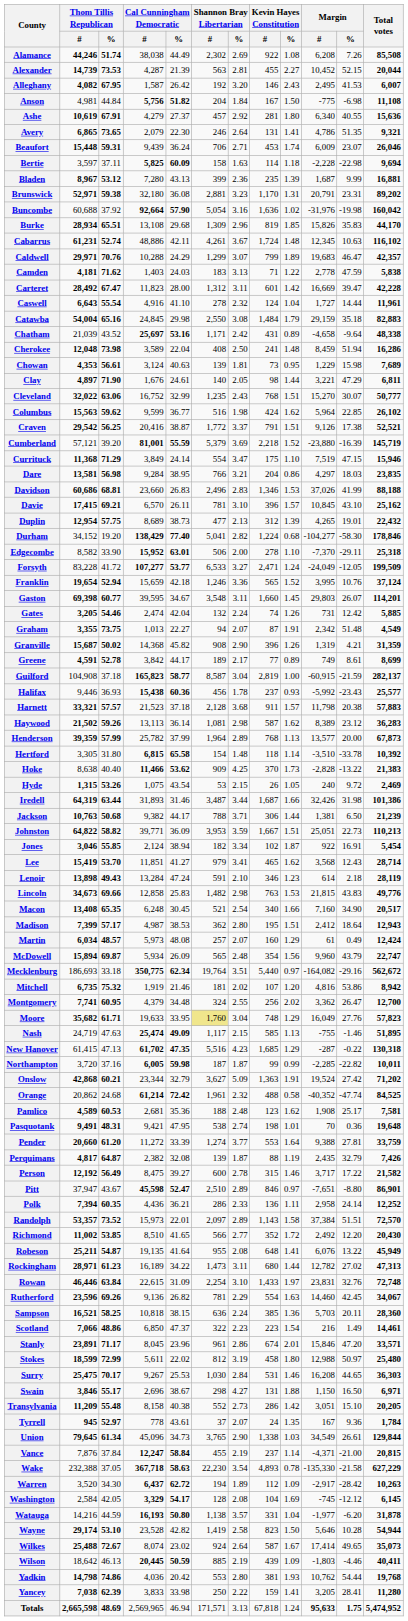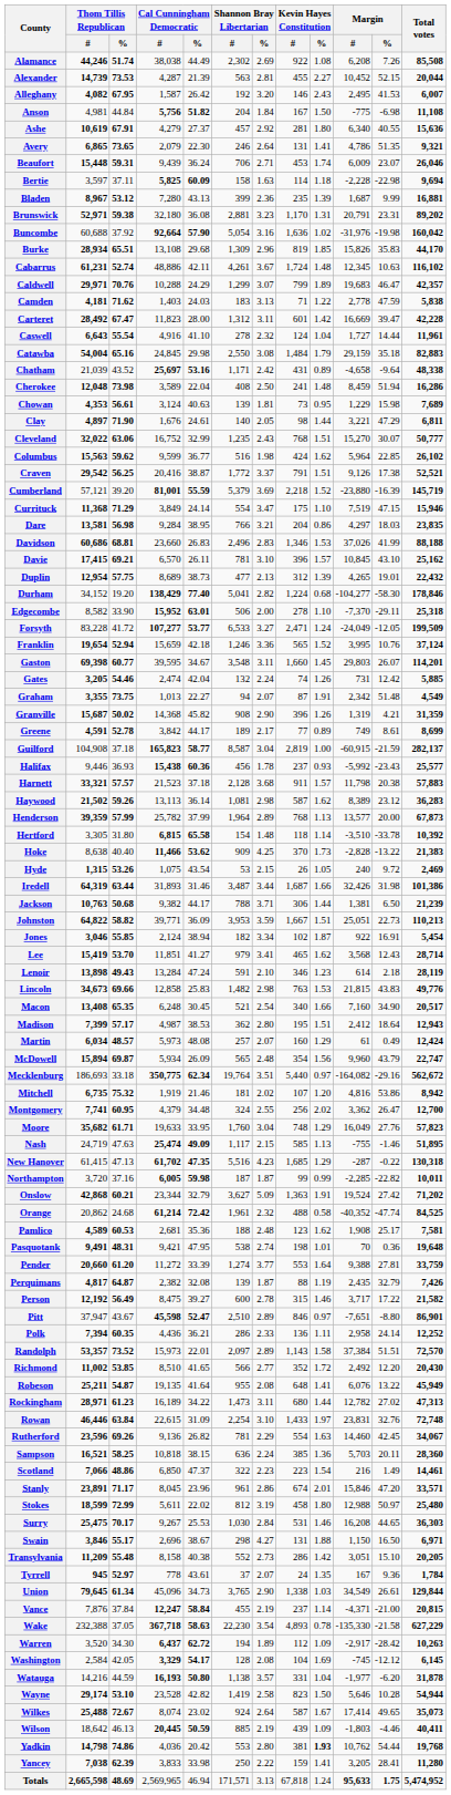Moore | Shannon Bray Libertarian / #: khaki background -> no background
Yadkin | Kevin Hayes Constitution / %: normal -> bold
